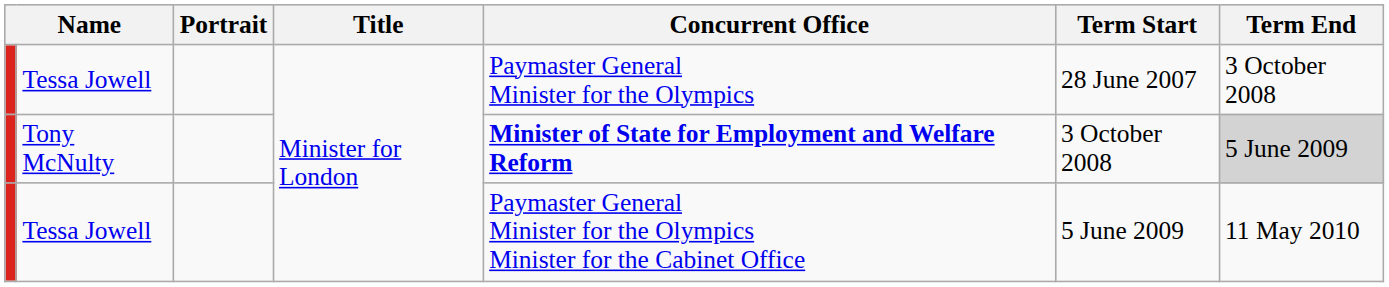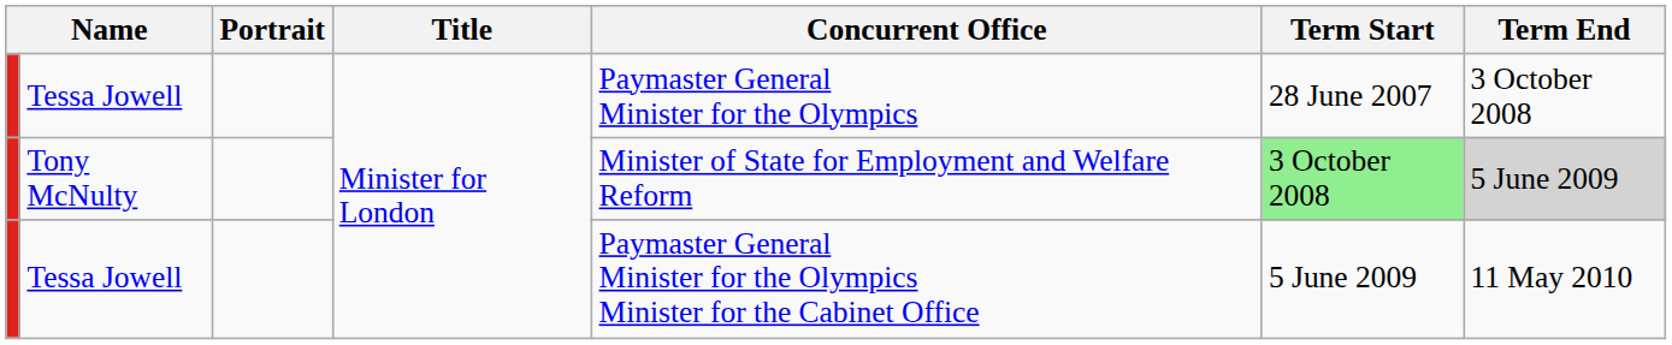Tony McNulty | Concurrent Office: bold -> normal
Tony McNulty | Term Start: no background -> lightgreen background
